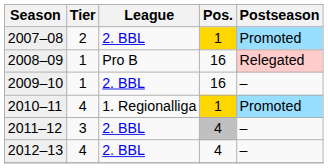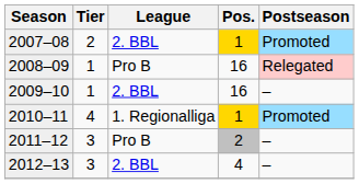2011–12 | League: 2. BBL -> Pro B
2011–12 | Pos.: 4 -> 2
2012–13 | Tier: 4 -> 3
